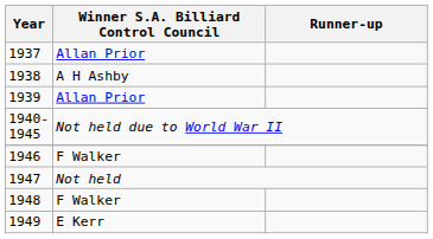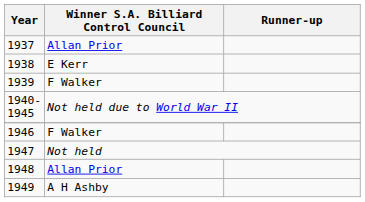1938 | Winner S.A. Billiard Control Council: A H Ashby -> E Kerr
1939 | Winner S.A. Billiard Control Council: Allan Prior -> F Walker
1948 | Winner S.A. Billiard Control Council: F Walker -> Allan Prior
1949 | Winner S.A. Billiard Control Council: E Kerr -> A H Ashby
